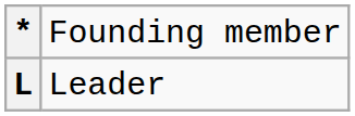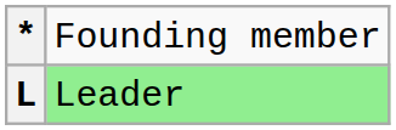L | column 2: no background -> lightgreen background
